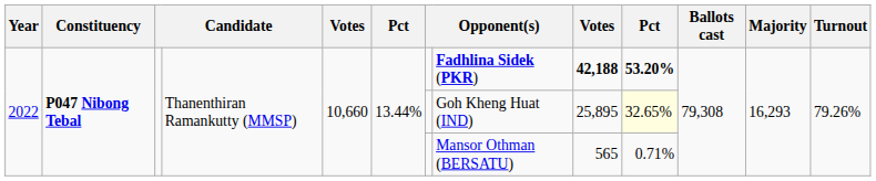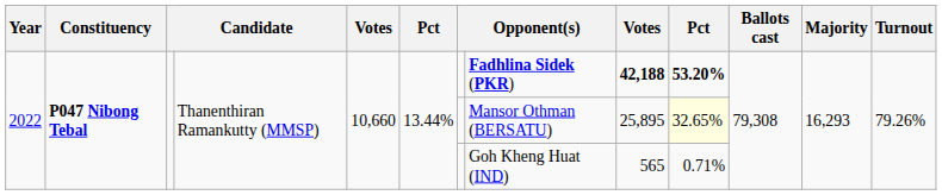row 3 | column 8: Goh Kheng Huat (IND) -> Mansor Othman (BERSATU)
row 4 | column 8: Mansor Othman (BERSATU) -> Goh Kheng Huat (IND)
